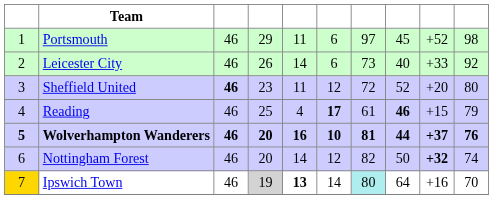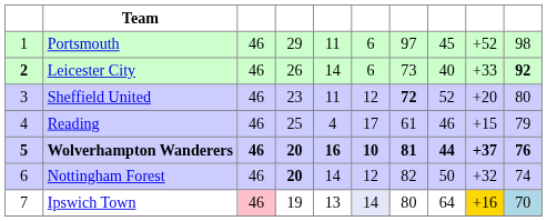Leicester City | column 1: normal -> bold
Leicester City | column 10: normal -> bold
Sheffield United | column 3: bold -> normal
Sheffield United | column 7: normal -> bold
Reading | column 6: bold -> normal
Reading | column 8: bold -> normal
Nottingham Forest | column 4: normal -> bold
Nottingham Forest | column 9: bold -> normal
Ipswich Town | column 1: gold background -> no background
Ipswich Town | column 3: no background -> pink background
Ipswich Town | column 4: lightgrey background -> no background
Ipswich Town | column 5: bold -> normal
Ipswich Town | column 6: no background -> lavender background
Ipswich Town | column 7: paleturquoise background -> no background
Ipswich Town | column 9: no background -> gold background
Ipswich Town | column 10: no background -> lightblue background
